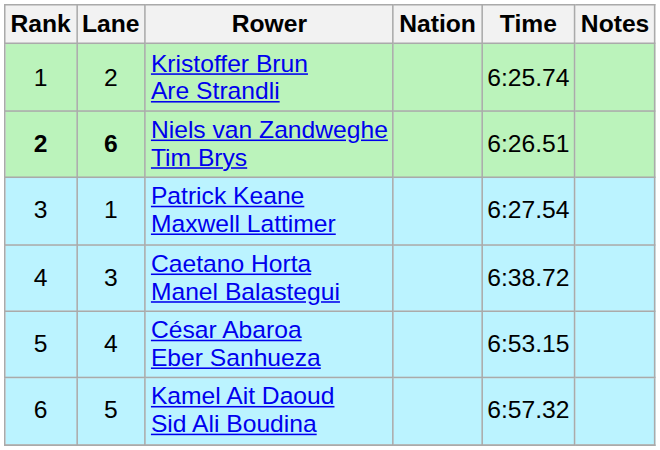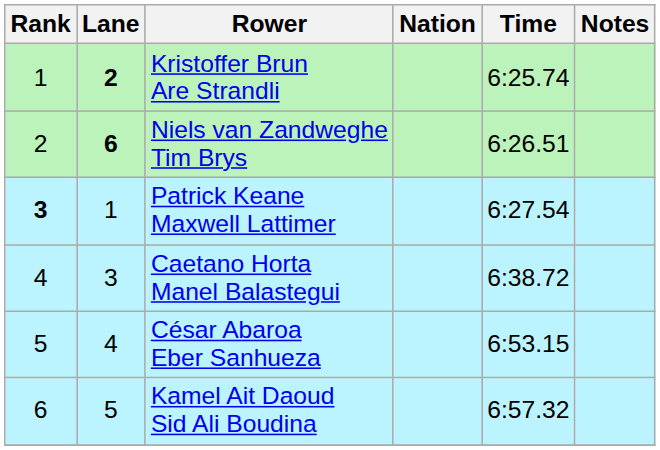Kristoffer Brun Are Strandli | Lane: normal -> bold
Niels van Zandweghe Tim Brys | Rank: bold -> normal
Patrick Keane Maxwell Lattimer | Rank: normal -> bold
